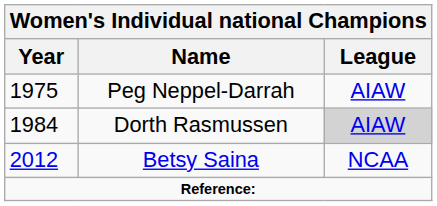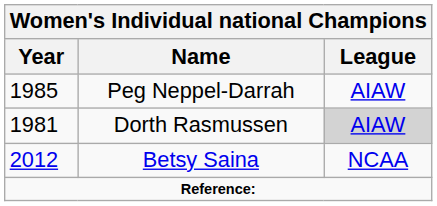Peg Neppel-Darrah | Year: 1975 -> 1985
Dorth Rasmussen | Year: 1984 -> 1981
